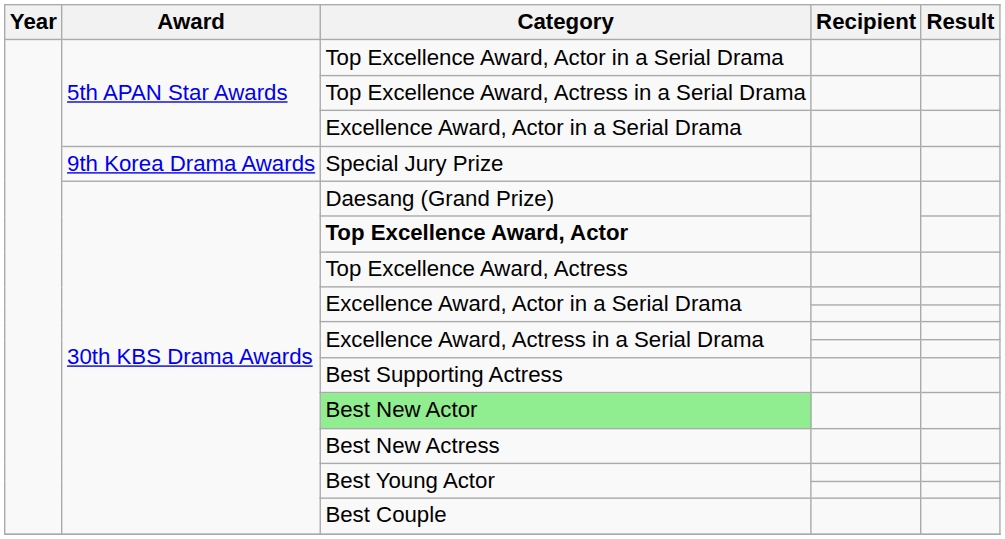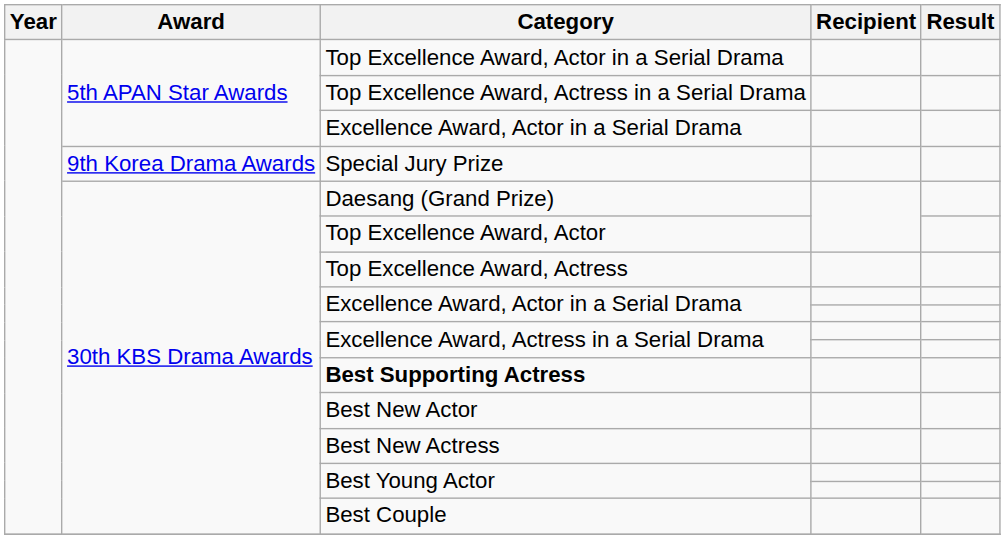Top Excellence Award, Actor | Category: bold -> normal
Best Supporting Actress | Category: normal -> bold
Best New Actor | Category: lightgreen background -> no background
